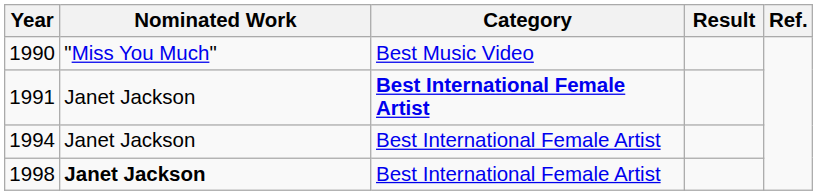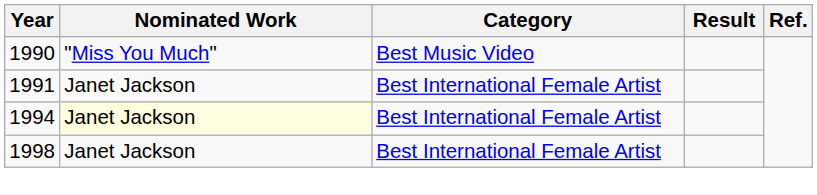1991 | Category: bold -> normal
1994 | Nominated Work: no background -> lightyellow background
1998 | Nominated Work: bold -> normal
